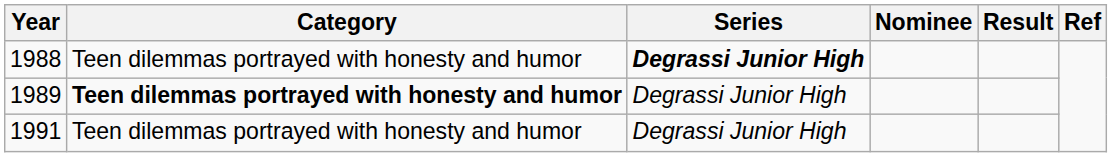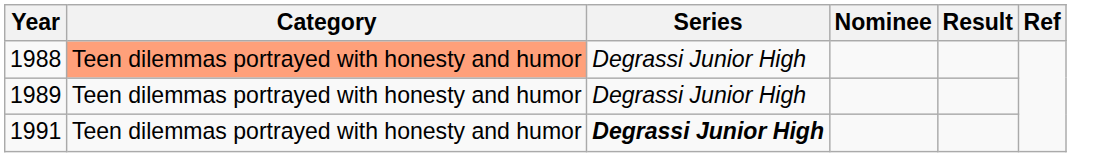1988 | Category: no background -> lightsalmon background
1988 | Series: bold -> normal
1989 | Category: bold -> normal
1991 | Series: normal -> bold
